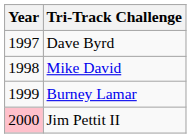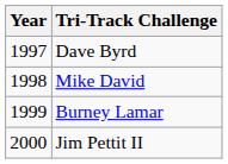Jim Pettit II | Year: pink background -> no background
